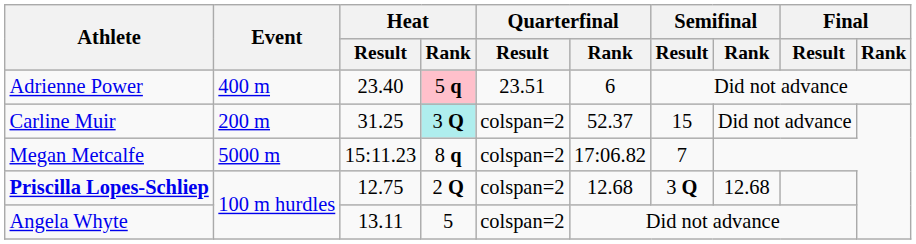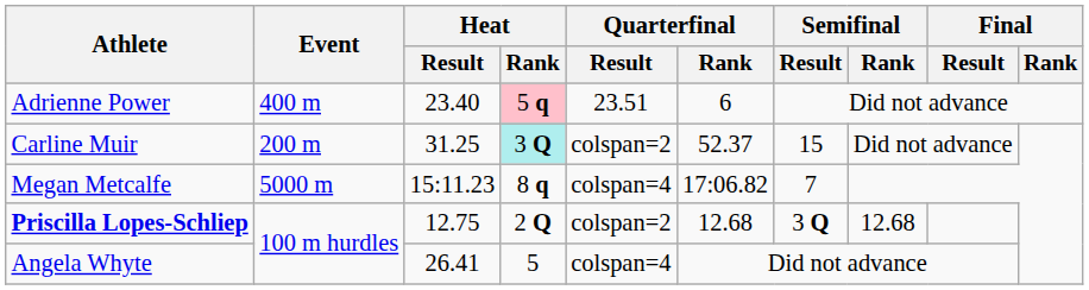Megan Metcalfe | Quarterfinal / Result: colspan=2 -> colspan=4
Angela Whyte | Heat / Result: 13.11 -> 26.41
Angela Whyte | Quarterfinal / Result: colspan=2 -> colspan=4
